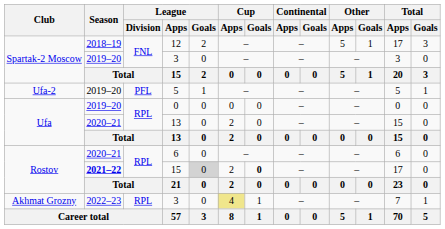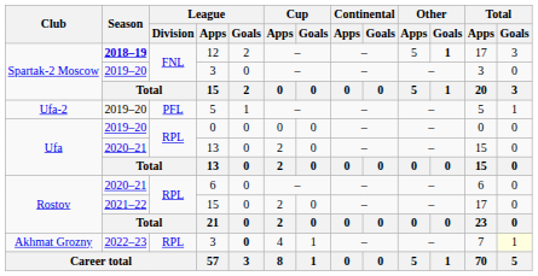12 | Season: normal -> bold
12 | Other / Goals: normal -> bold
Rostov / 15 | Season: bold -> normal
Rostov / 15 | League / Goals: lightgrey background -> no background
Rostov / 15 | Cup / Goals: bold -> normal
Akhmat Grozny / 3 | League / Goals: normal -> bold
Akhmat Grozny / 3 | Cup / Apps: khaki background -> no background
Akhmat Grozny / 3 | Total / Goals: no background -> lightyellow background
